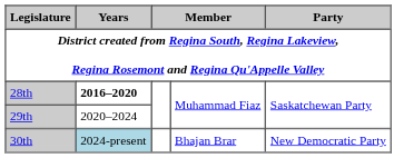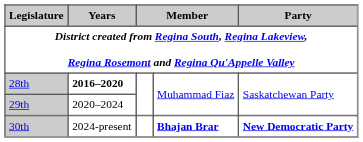30th | Years: lightblue background -> no background
30th | column 4: normal -> bold
30th | Party: normal -> bold
